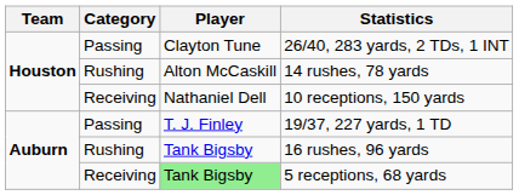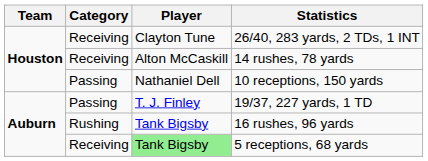26/40, 283 yards, 2 TDs, 1 INT | Category: Passing -> Receiving
14 rushes, 78 yards | Category: Rushing -> Receiving
10 receptions, 150 yards | Category: Receiving -> Passing
